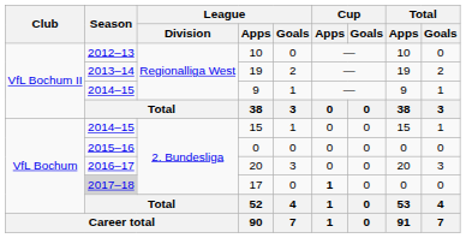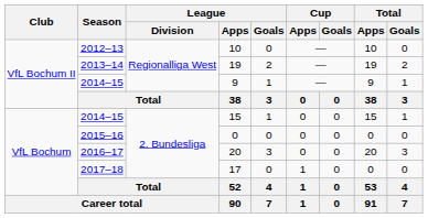17 | Season: lightgrey background -> no background
17 | Cup / Apps: bold -> normal
